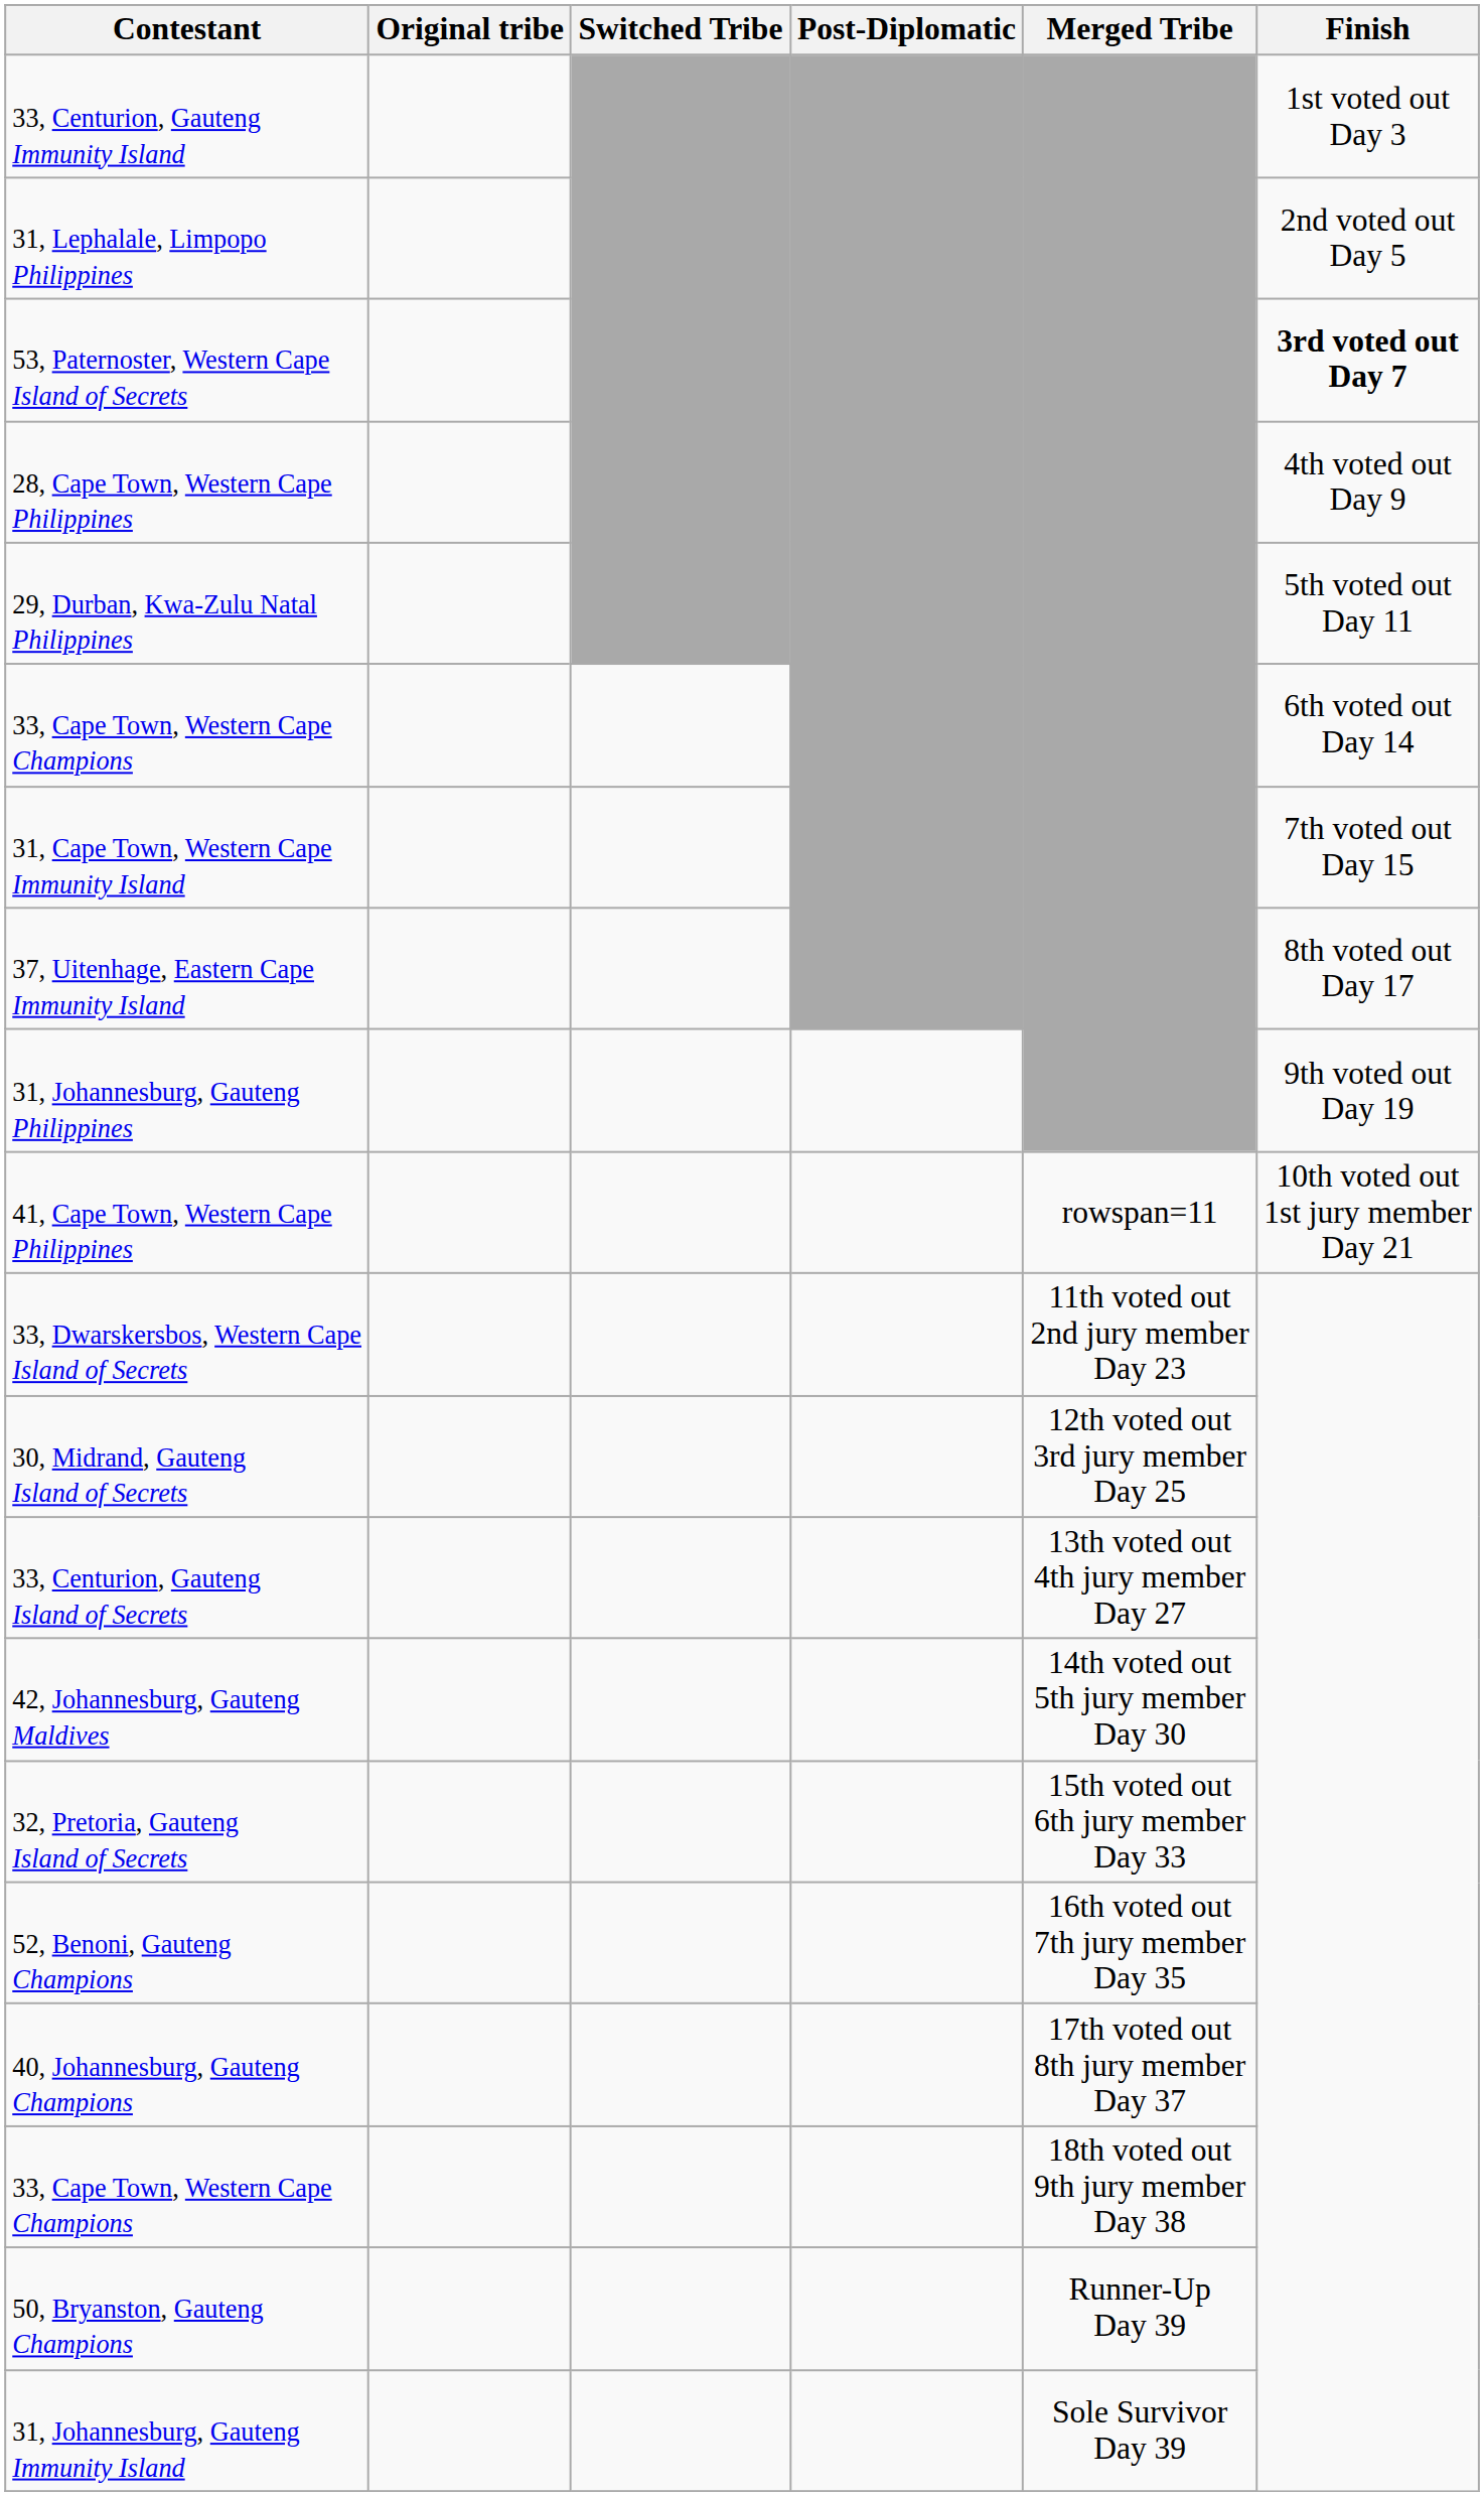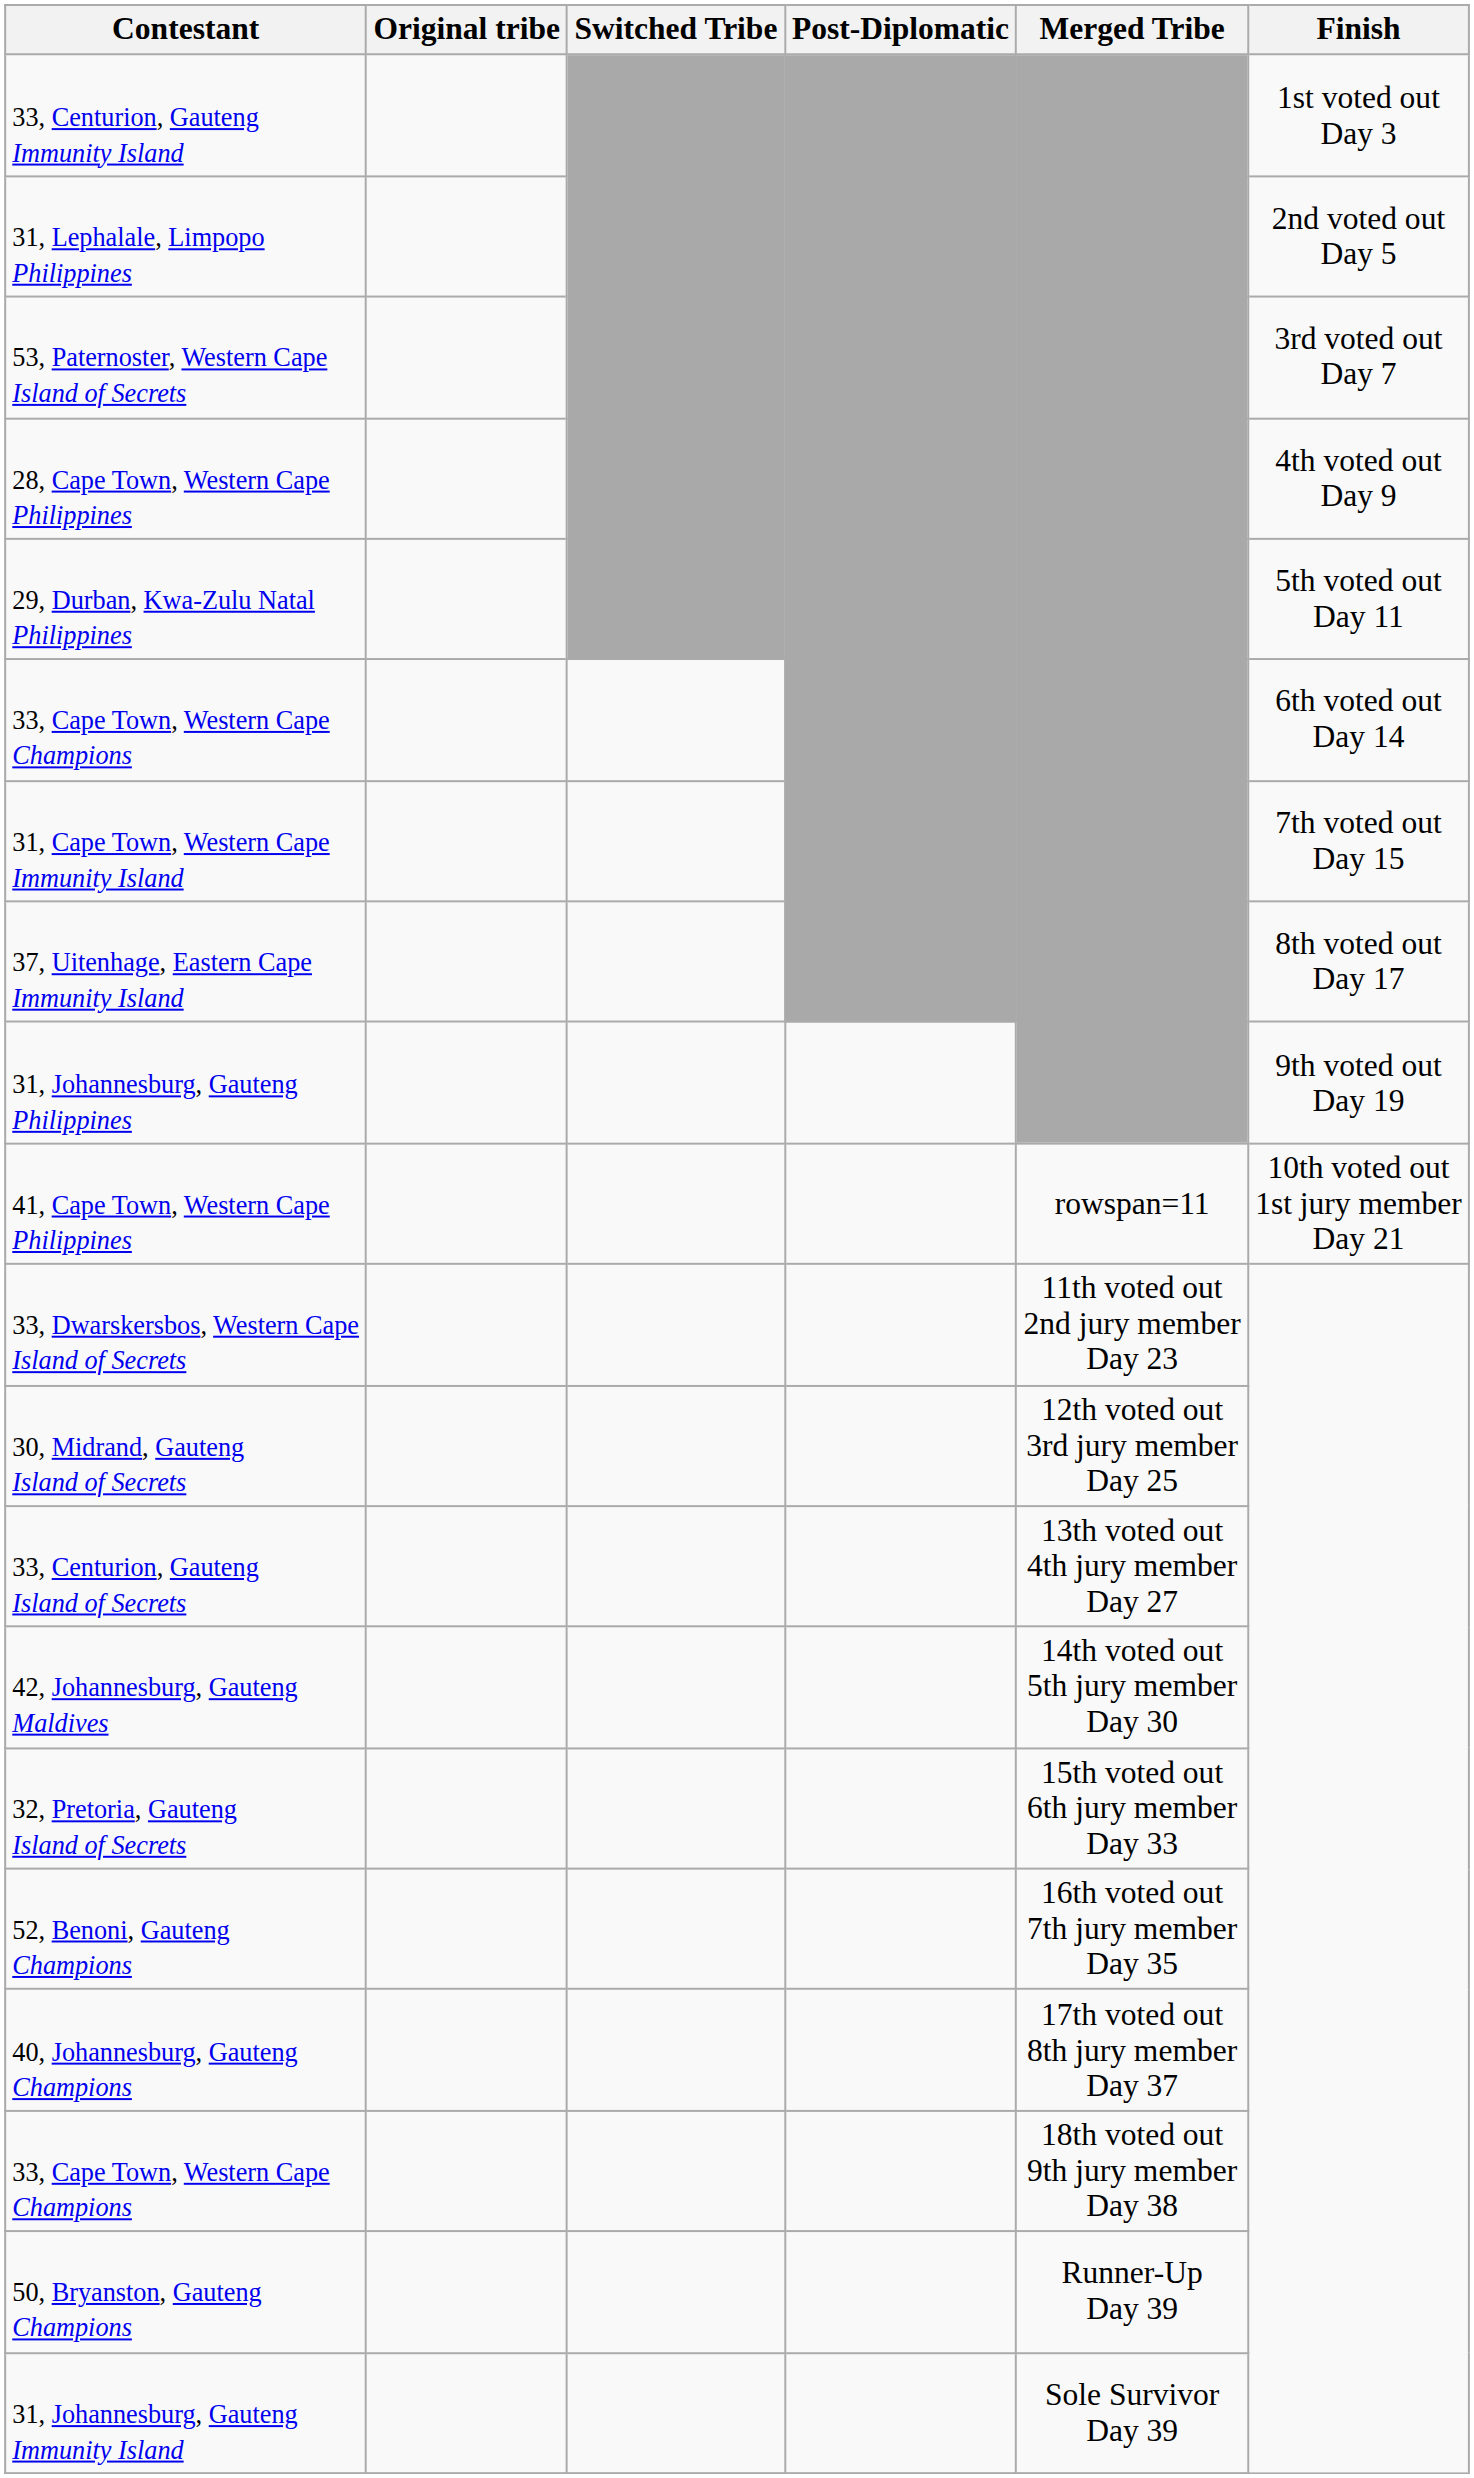53, Paternoster, Western Cape Island of Secrets | Finish: bold -> normal
